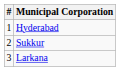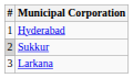Sukkur | #: no background -> lightgrey background
